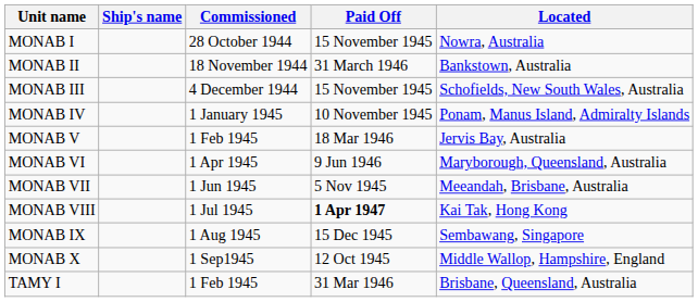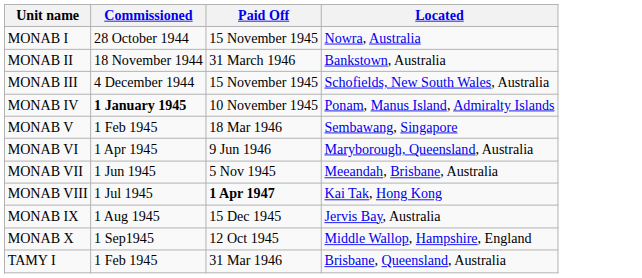- column: Ship's name
MONAB IV | Commissioned: normal -> bold
MONAB V | Located: Jervis Bay, Australia -> Sembawang, Singapore
MONAB IX | Located: Sembawang, Singapore -> Jervis Bay, Australia
